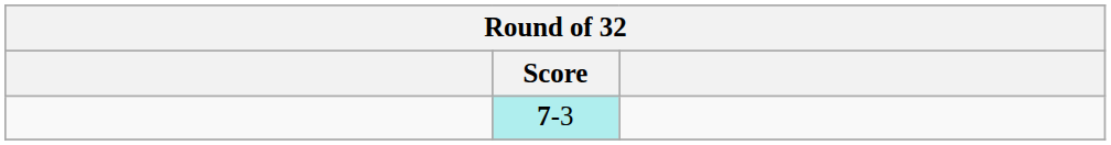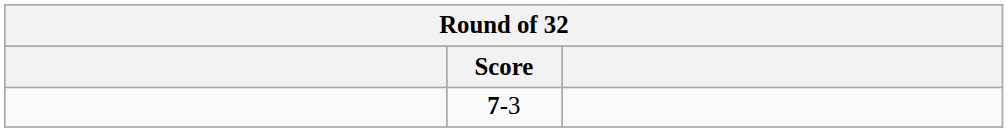row 3 | Score: paleturquoise background -> no background
